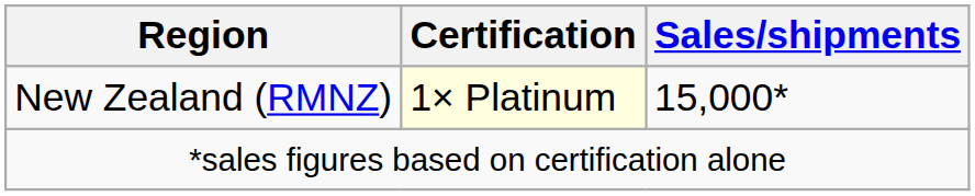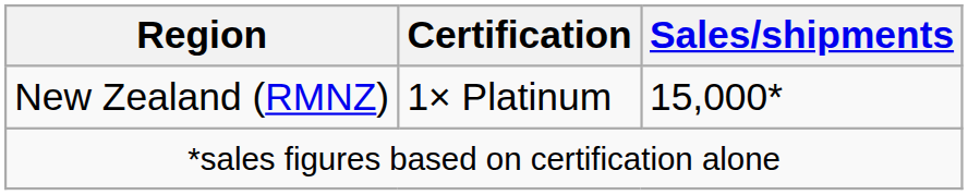New Zealand (RMNZ) | Certification: lightyellow background -> no background
